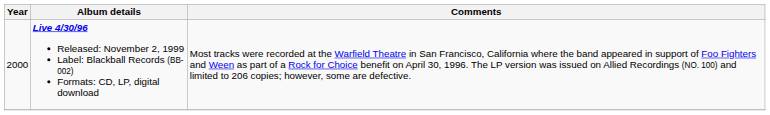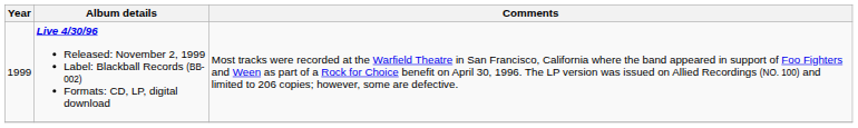row 2 | Year: 2000 -> 1999
